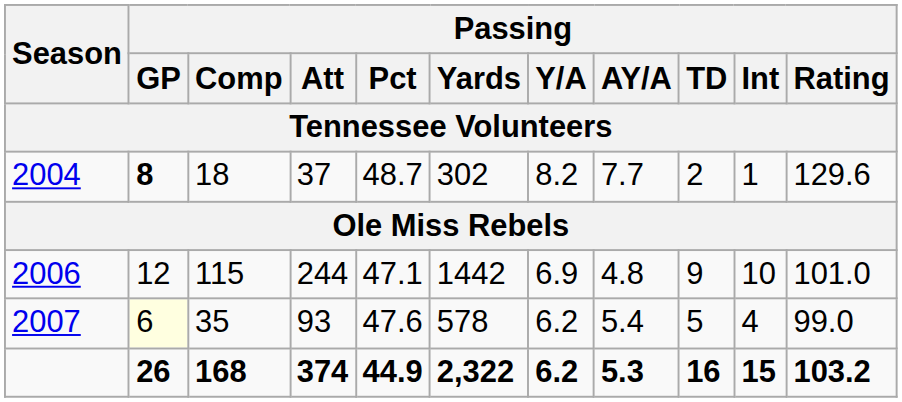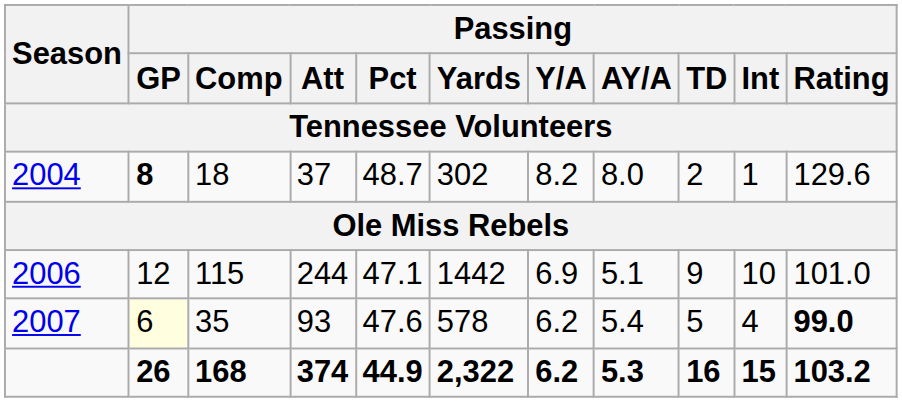2004 | Passing / AY/A / Tennessee Volunteers: 7.7 -> 8.0
2006 | Passing / AY/A / Tennessee Volunteers: 4.8 -> 5.1
2007 | Passing / Rating / Tennessee Volunteers: normal -> bold
